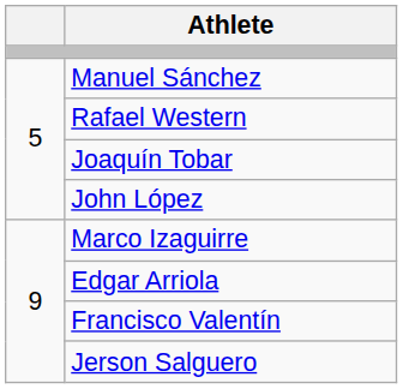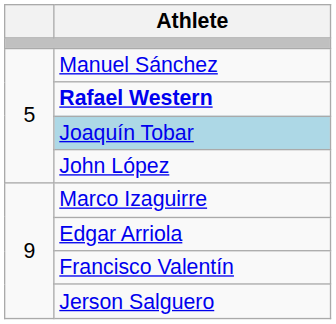Rafael Western | Athlete: normal -> bold
Joaquín Tobar | Athlete: no background -> lightblue background
